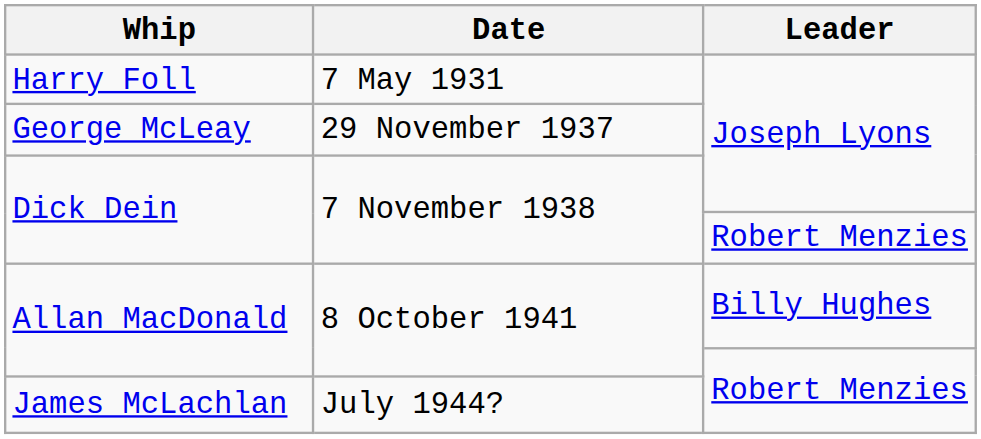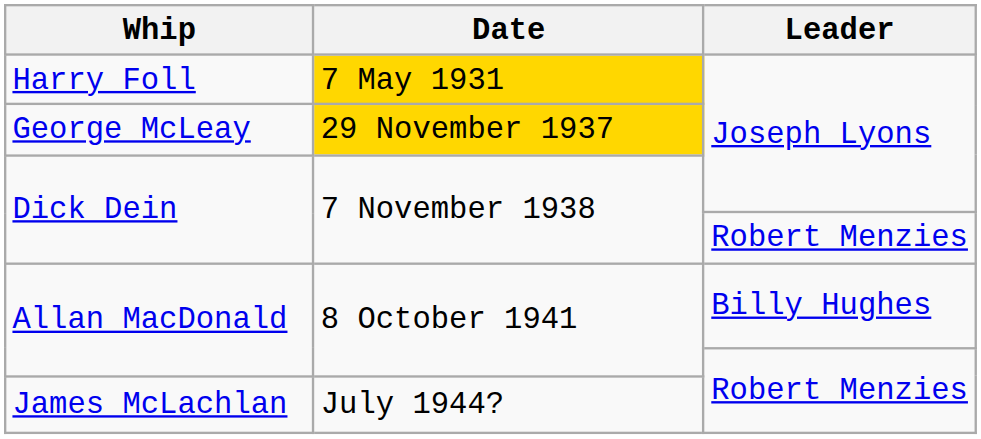Harry Foll | Date: no background -> gold background
George McLeay | Date: no background -> gold background
